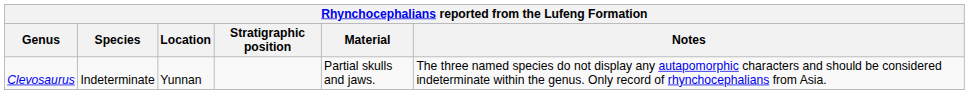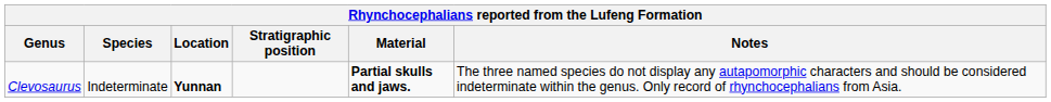Clevosaurus | Location: normal -> bold
Clevosaurus | Material: normal -> bold
